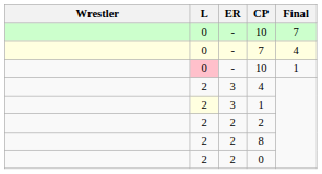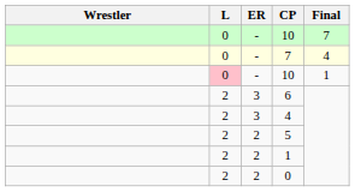row 5 | CP: 4 -> 6
row 6 | L: lightyellow background -> no background
row 6 | CP: 1 -> 4
row 7 | CP: 2 -> 5
row 8 | CP: 8 -> 1
